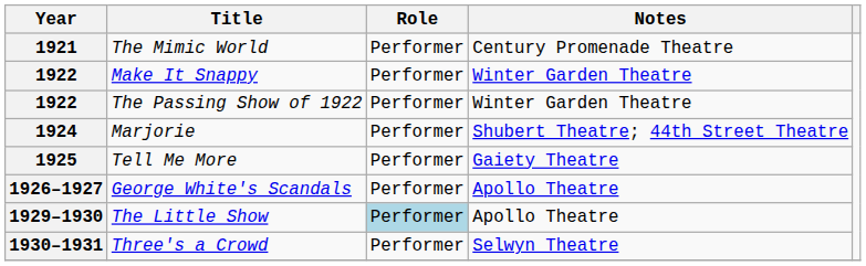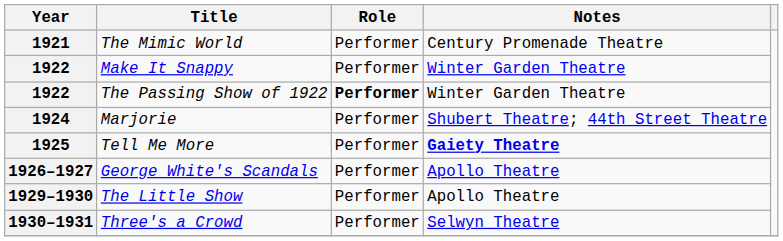The Passing Show of 1922 | Role: normal -> bold
Tell Me More | Notes: normal -> bold
The Little Show | Role: lightblue background -> no background
